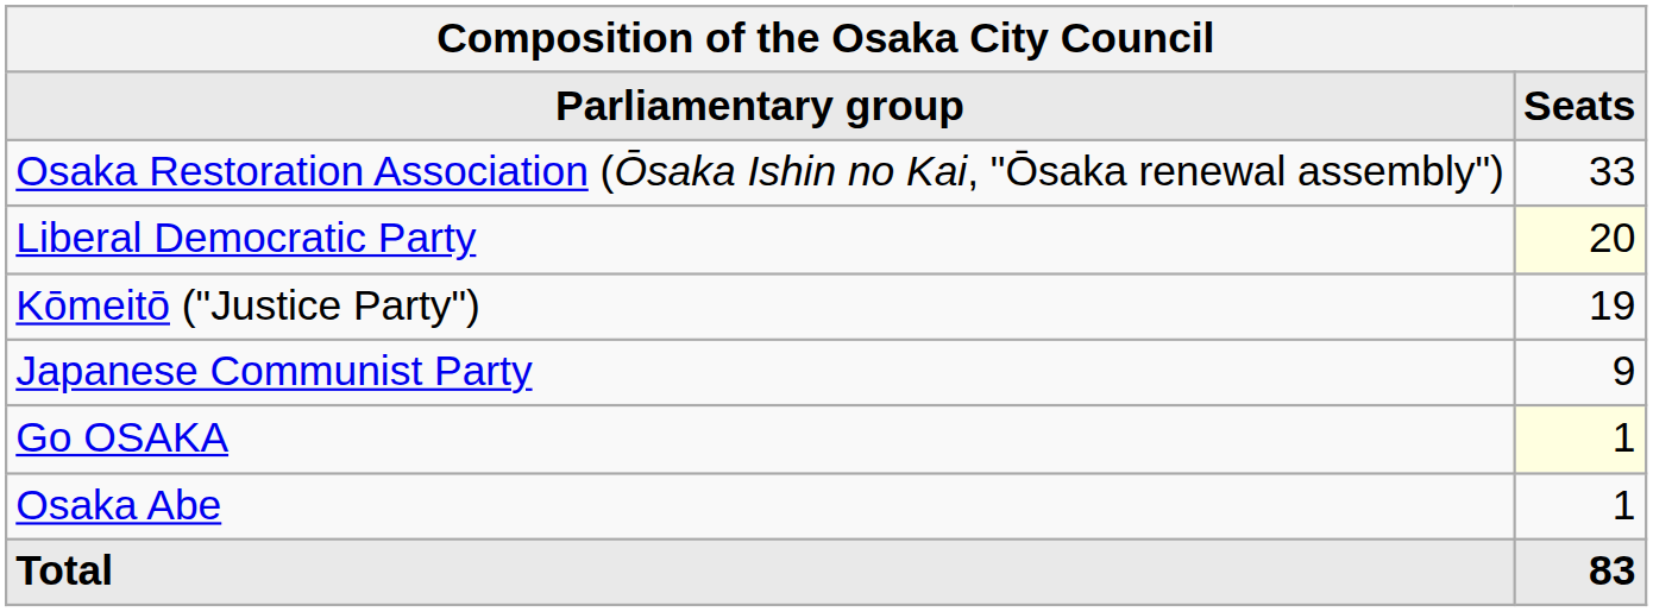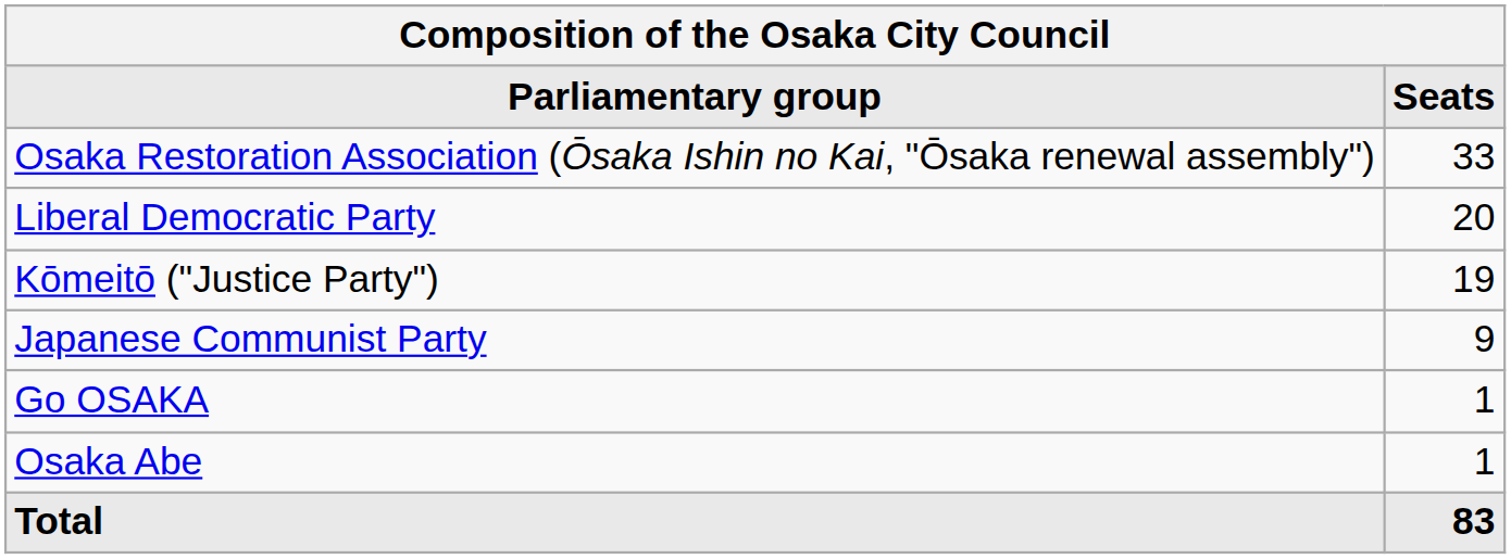Liberal Democratic Party | Seats: lightyellow background -> no background
Go OSAKA | Seats: lightyellow background -> no background
